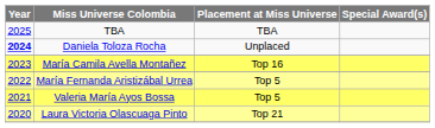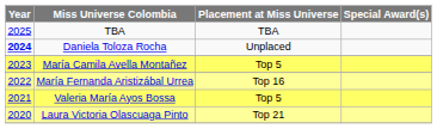María Camila Avella Montañez | Placement at Miss Universe: Top 16 -> Top 5
María Fernanda Aristizábal Urrea | Placement at Miss Universe: Top 5 -> Top 16
